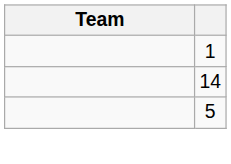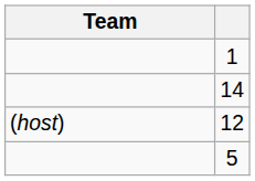+ row: (host) | 12
